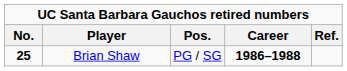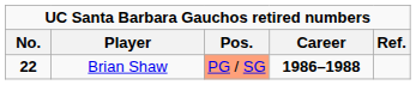Brian Shaw | No.: 25 -> 22
Brian Shaw | Pos.: no background -> lightsalmon background
